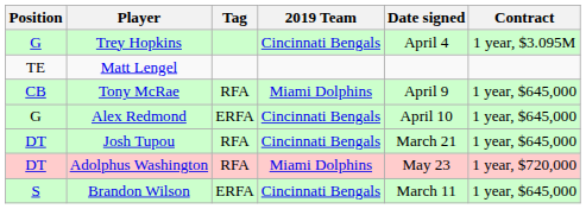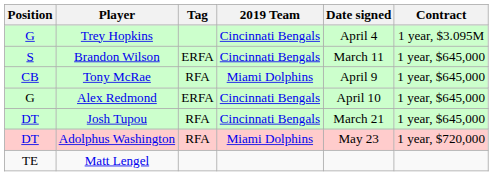rows swapped: Matt Lengel <-> Brandon Wilson
